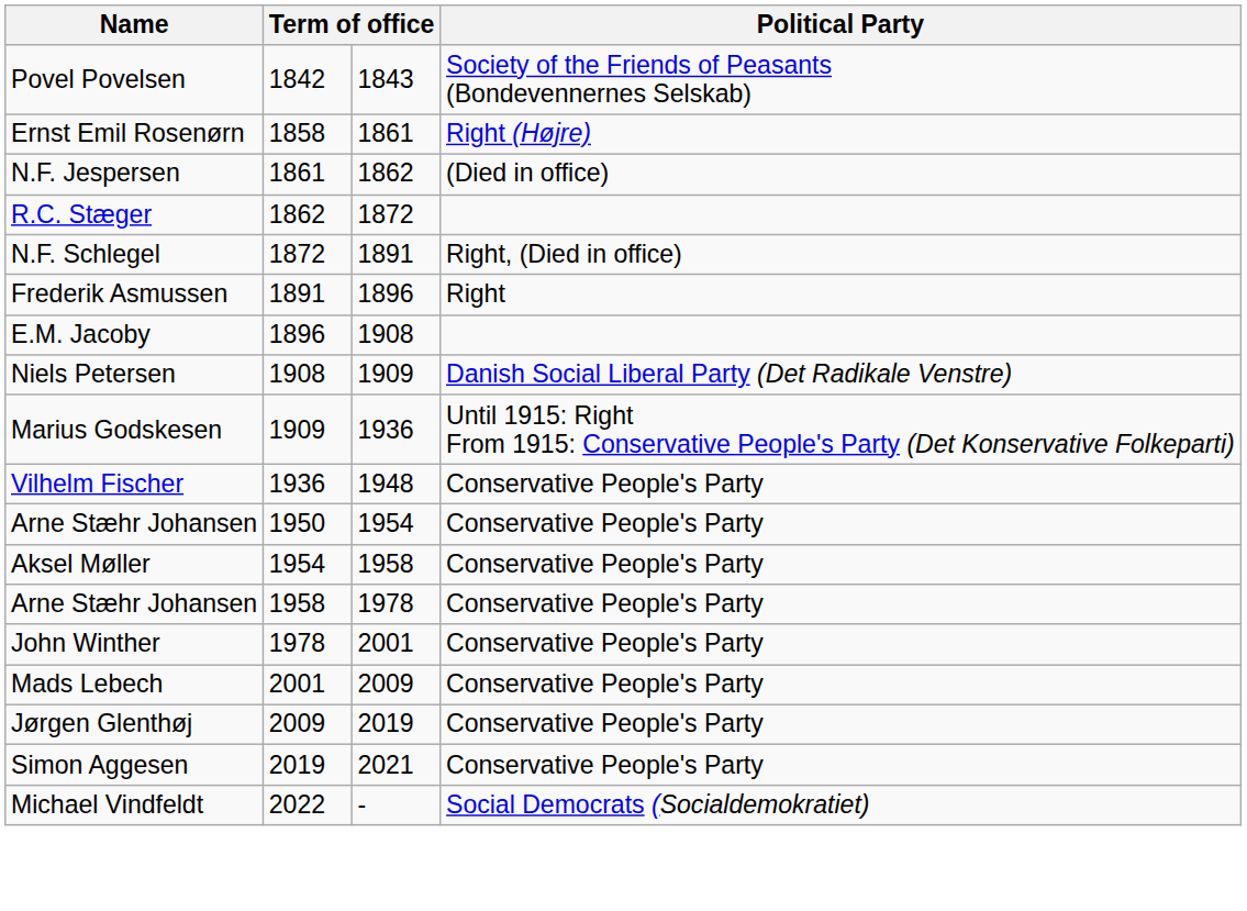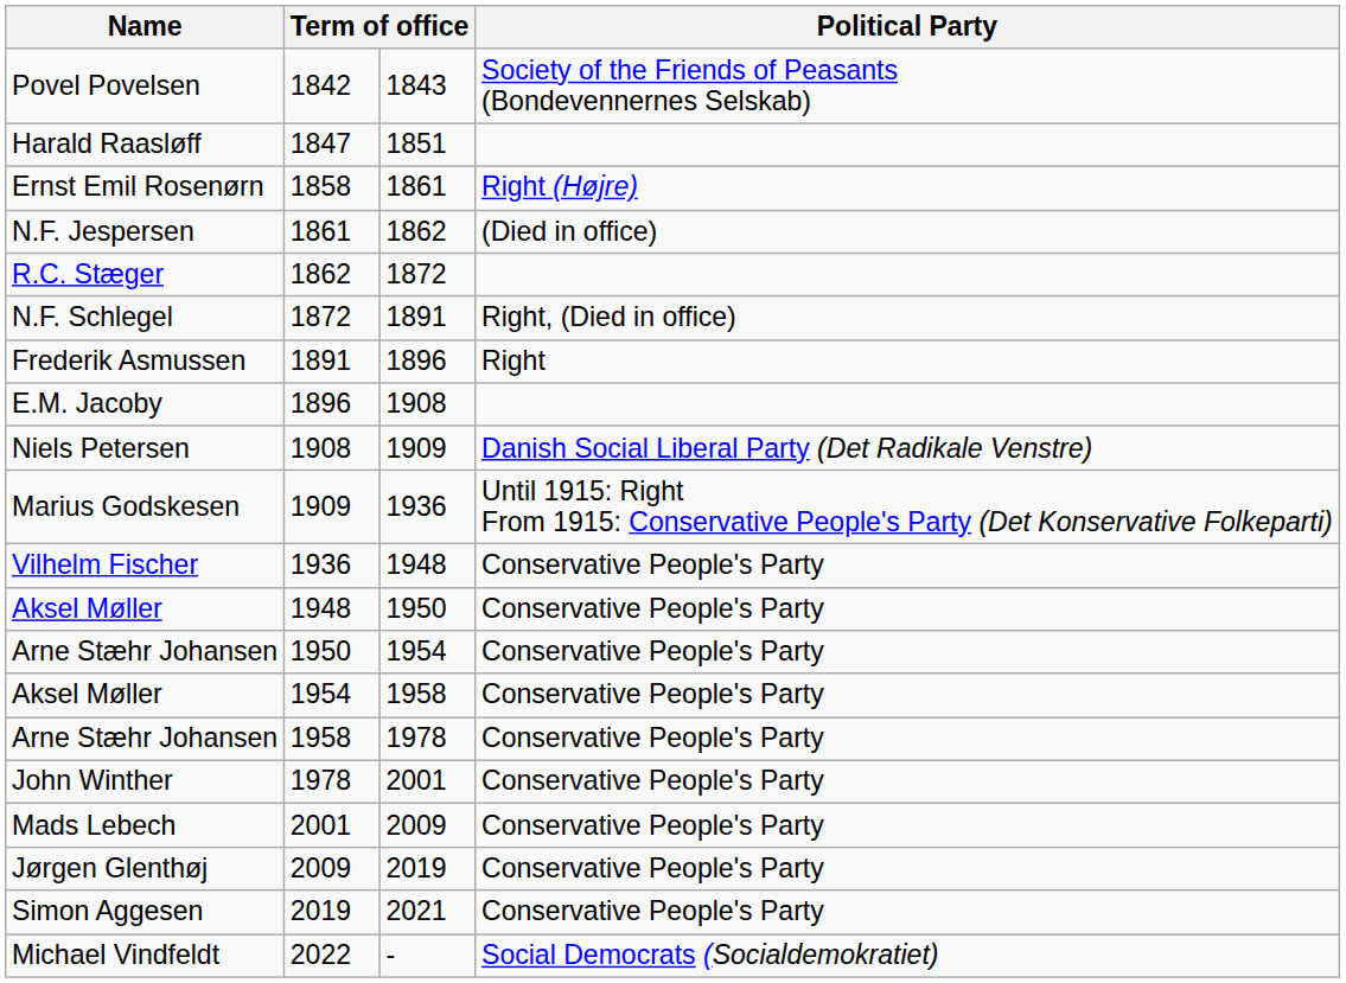+ row: Harald Raasløff | 1847 | 1851
+ row: Aksel Møller | 1948 | 1950 | Conservative People's Party
